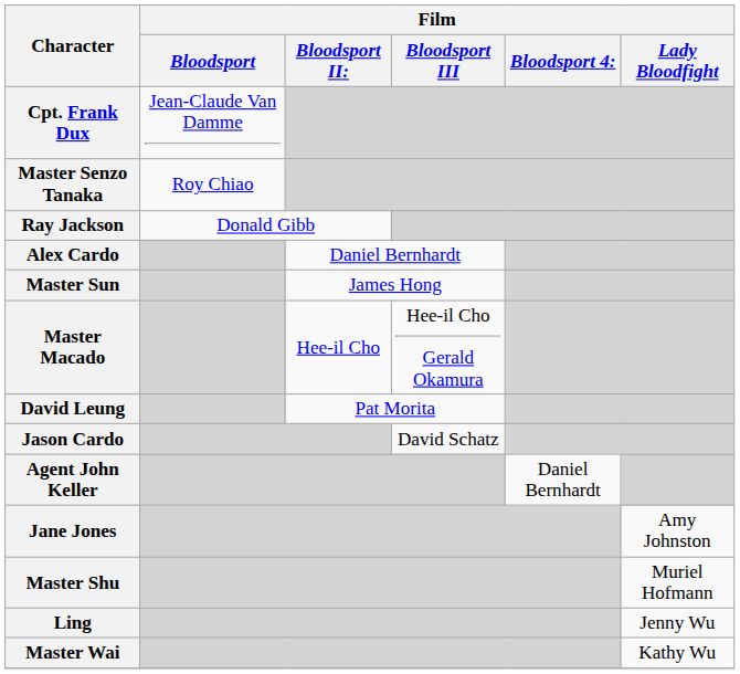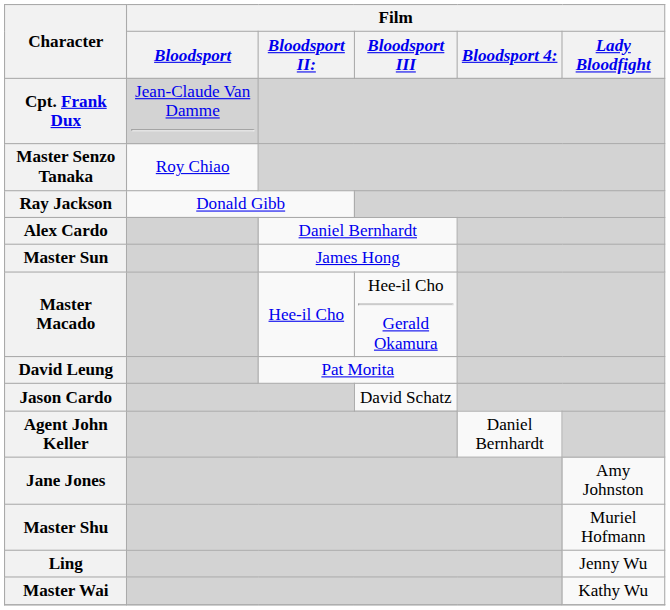Cpt. Frank Dux | Film / Bloodsport: no background -> lightgrey background
